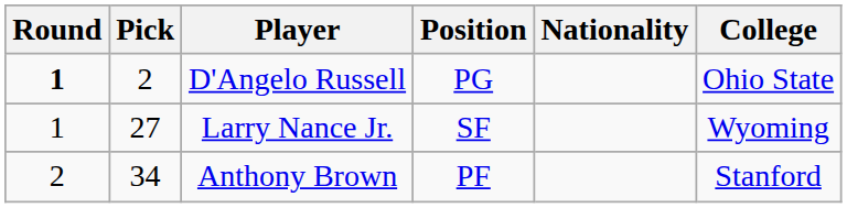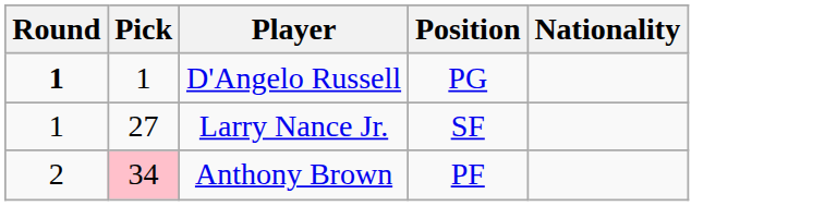- column: College | Ohio State | Wyoming | Stanford
D'Angelo Russell | Pick: 2 -> 1
Anthony Brown | Pick: no background -> pink background
